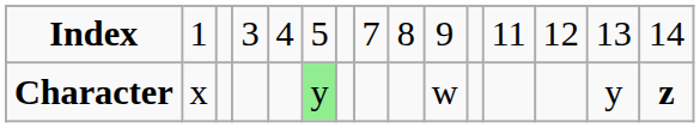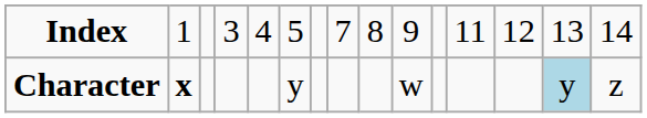Character | column 2: normal -> bold
Character | column 6: lightgreen background -> no background
Character | column 14: no background -> lightblue background
Character | column 15: bold -> normal
